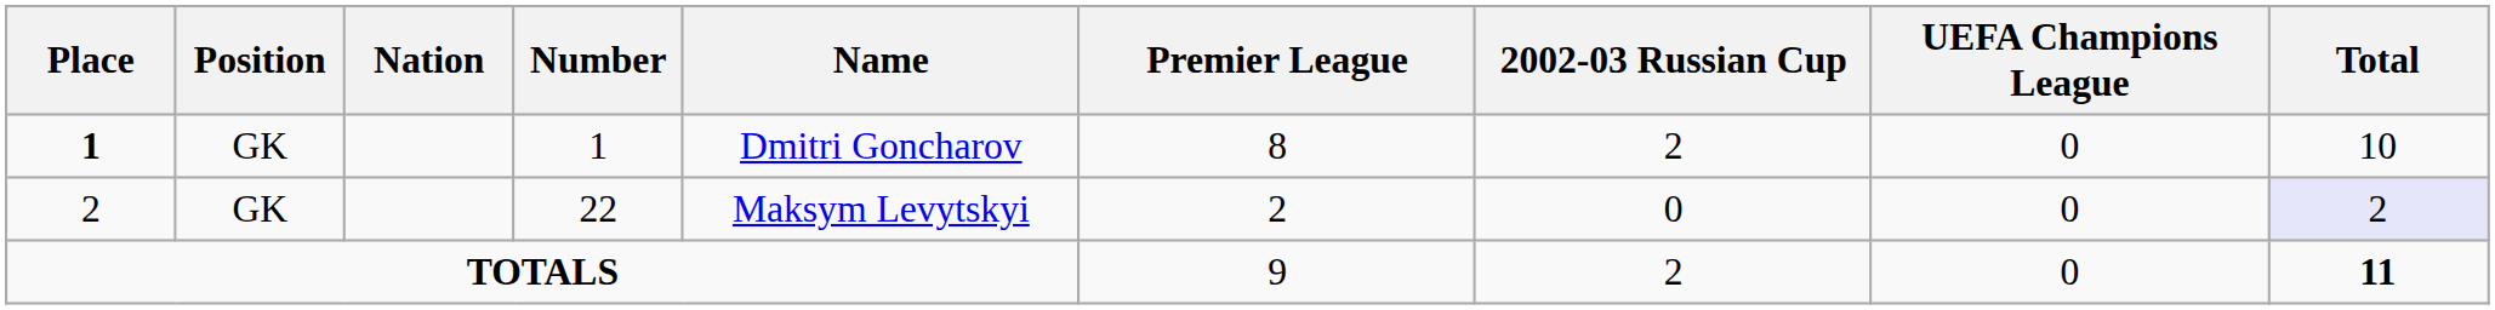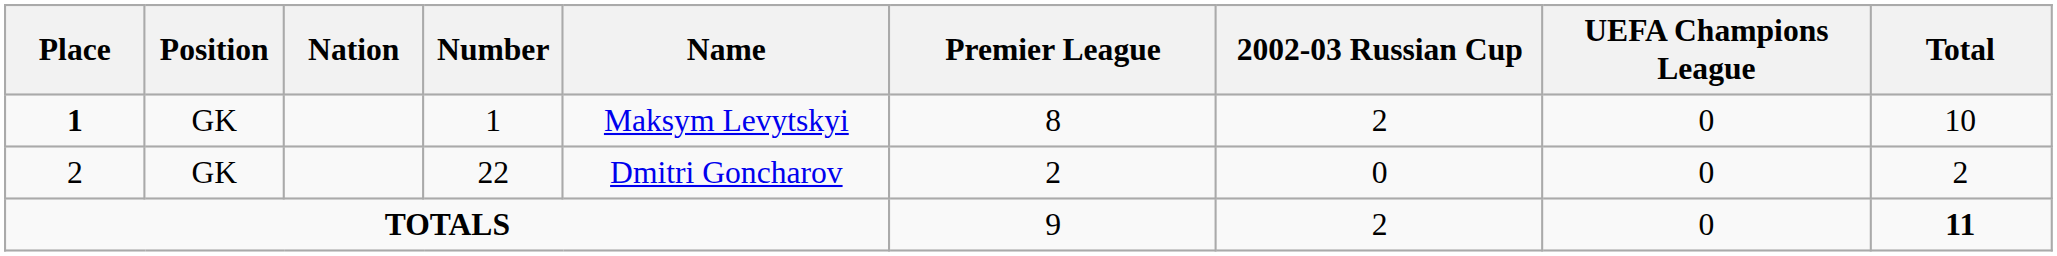row 2 | Name: Dmitri Goncharov -> Maksym Levytskyi
row 3 | Name: Maksym Levytskyi -> Dmitri Goncharov
row 3 | Total: lavender background -> no background
